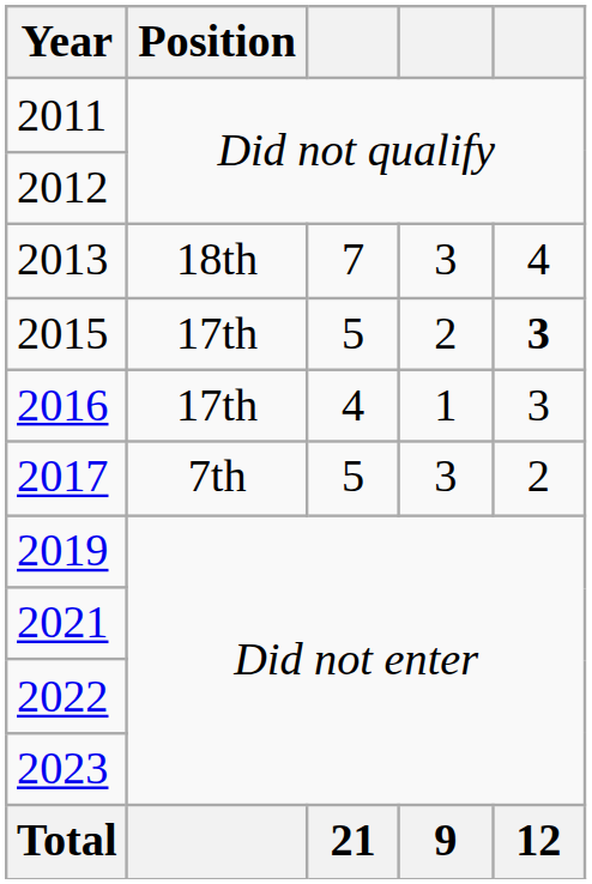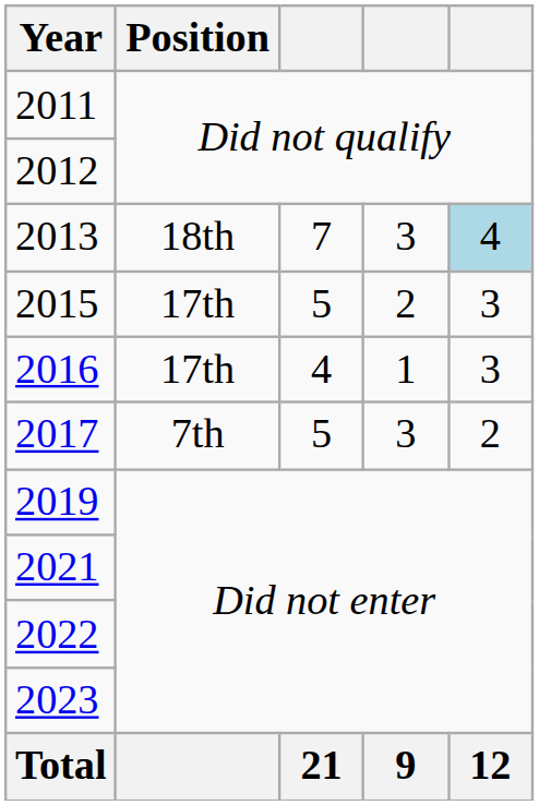2013 | column 5: no background -> lightblue background
2015 | column 5: bold -> normal
